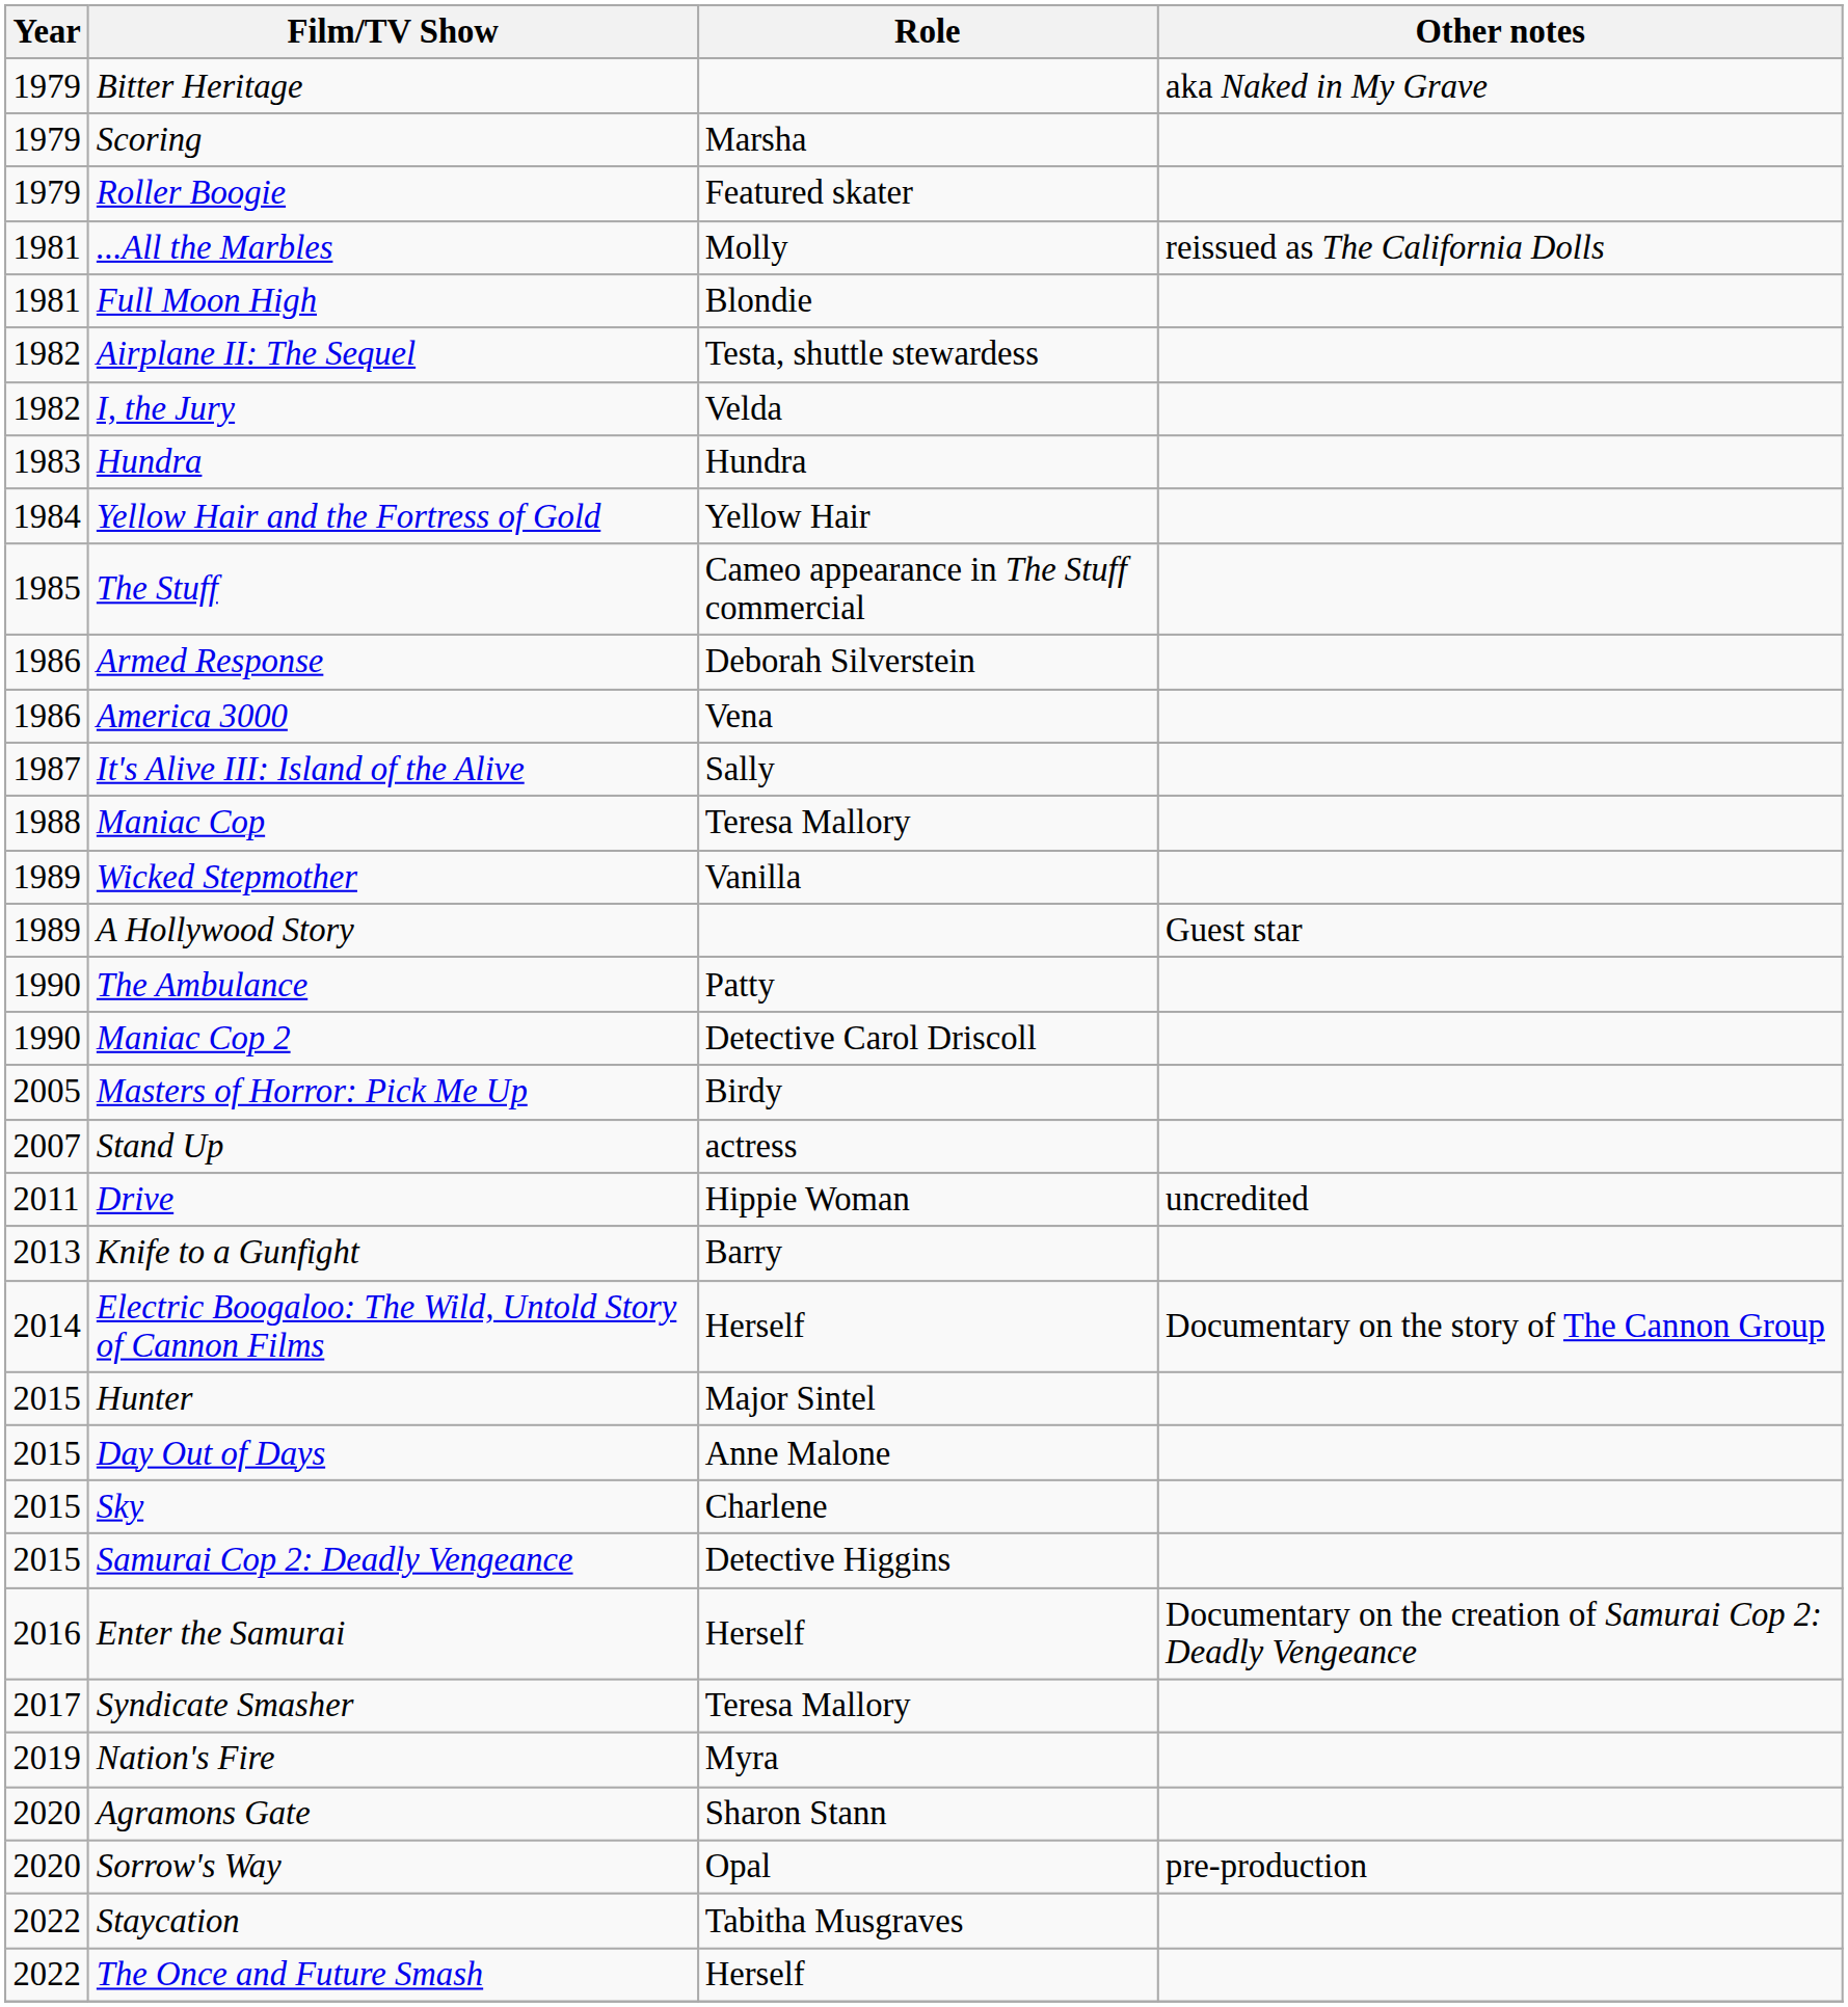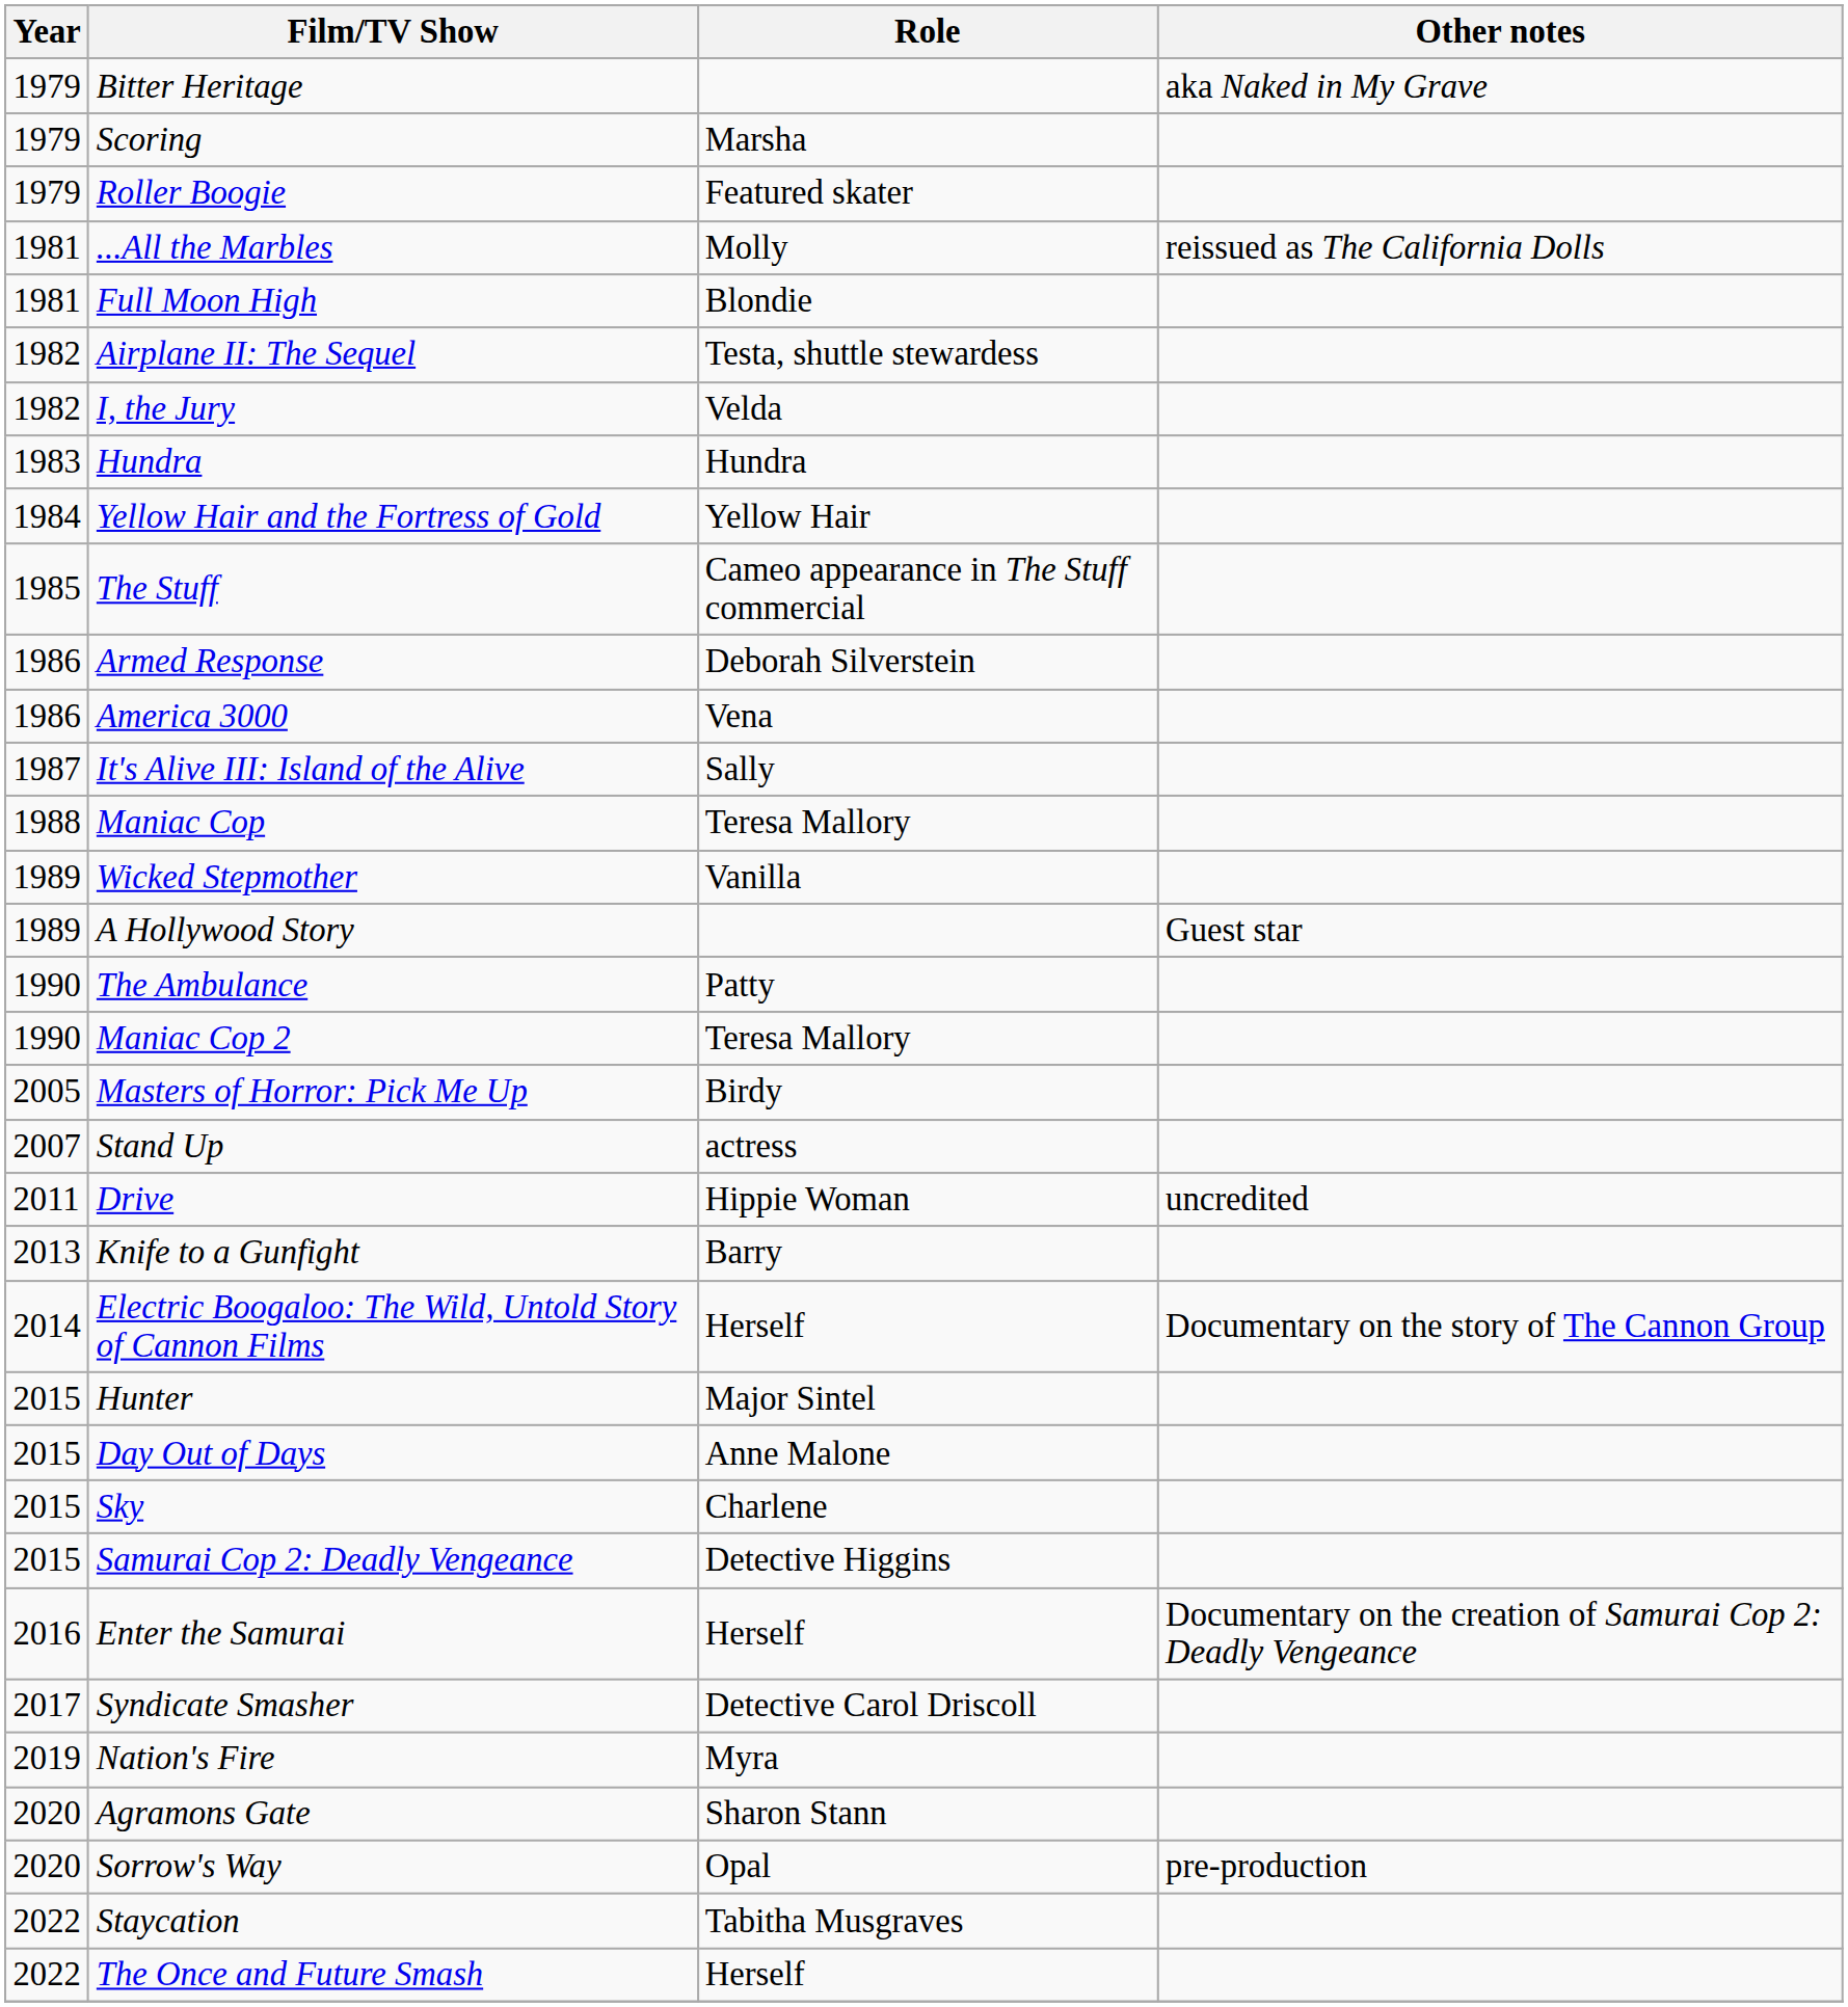Maniac Cop 2 | Role: Detective Carol Driscoll -> Teresa Mallory
Syndicate Smasher | Role: Teresa Mallory -> Detective Carol Driscoll
